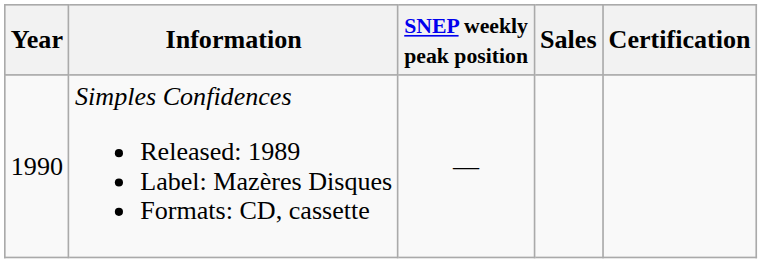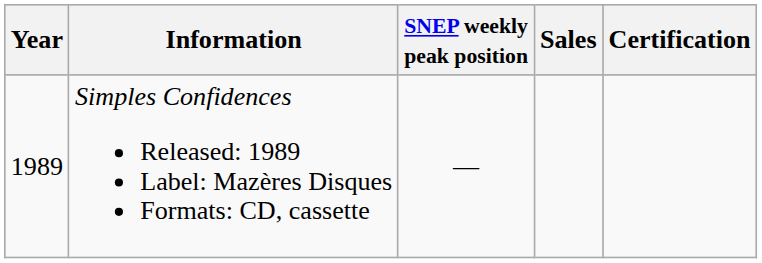row 2 | Year: 1990 -> 1989
